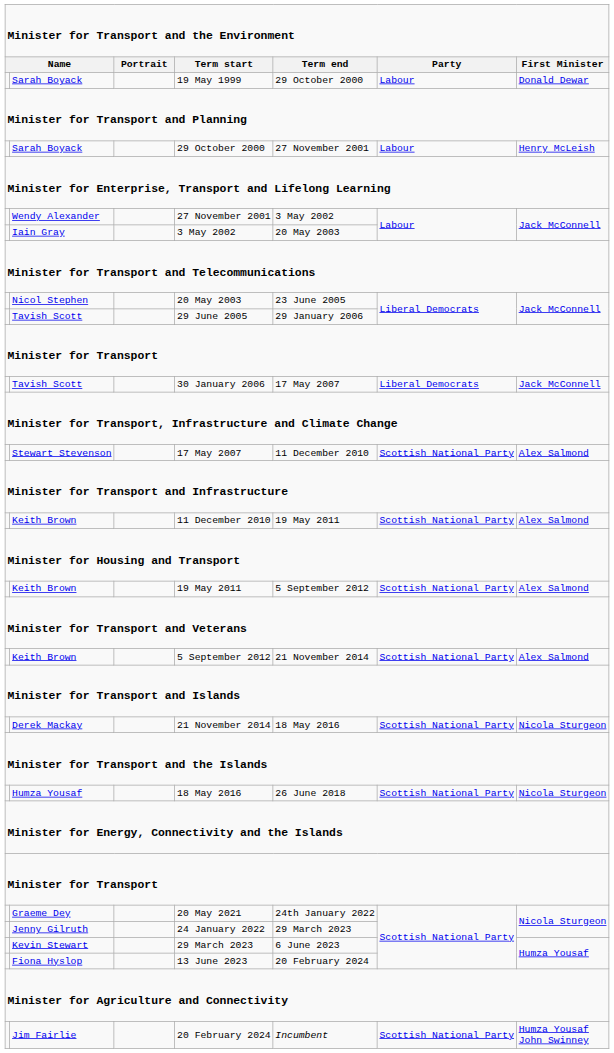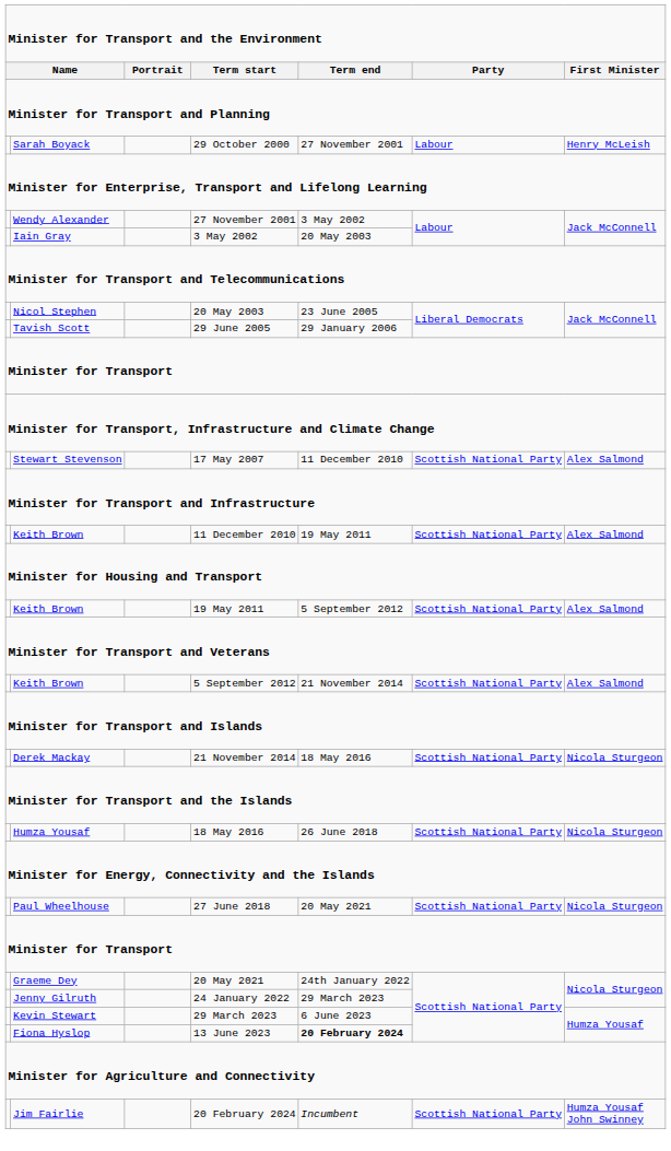- row: Sarah Boyack | 19 May 1999 | 29 October 2000 | Labour | Donald Dewar
- row: Tavish Scott | 30 January 2006 | 17 May 2007 | Liberal Democrats | Jack McConnell
+ row: Paul Wheelhouse | 27 June 2018 | 20 May 2021 | Scottish National Party | Nicola Sturgeon
13 June 2023 | column 5: normal -> bold
